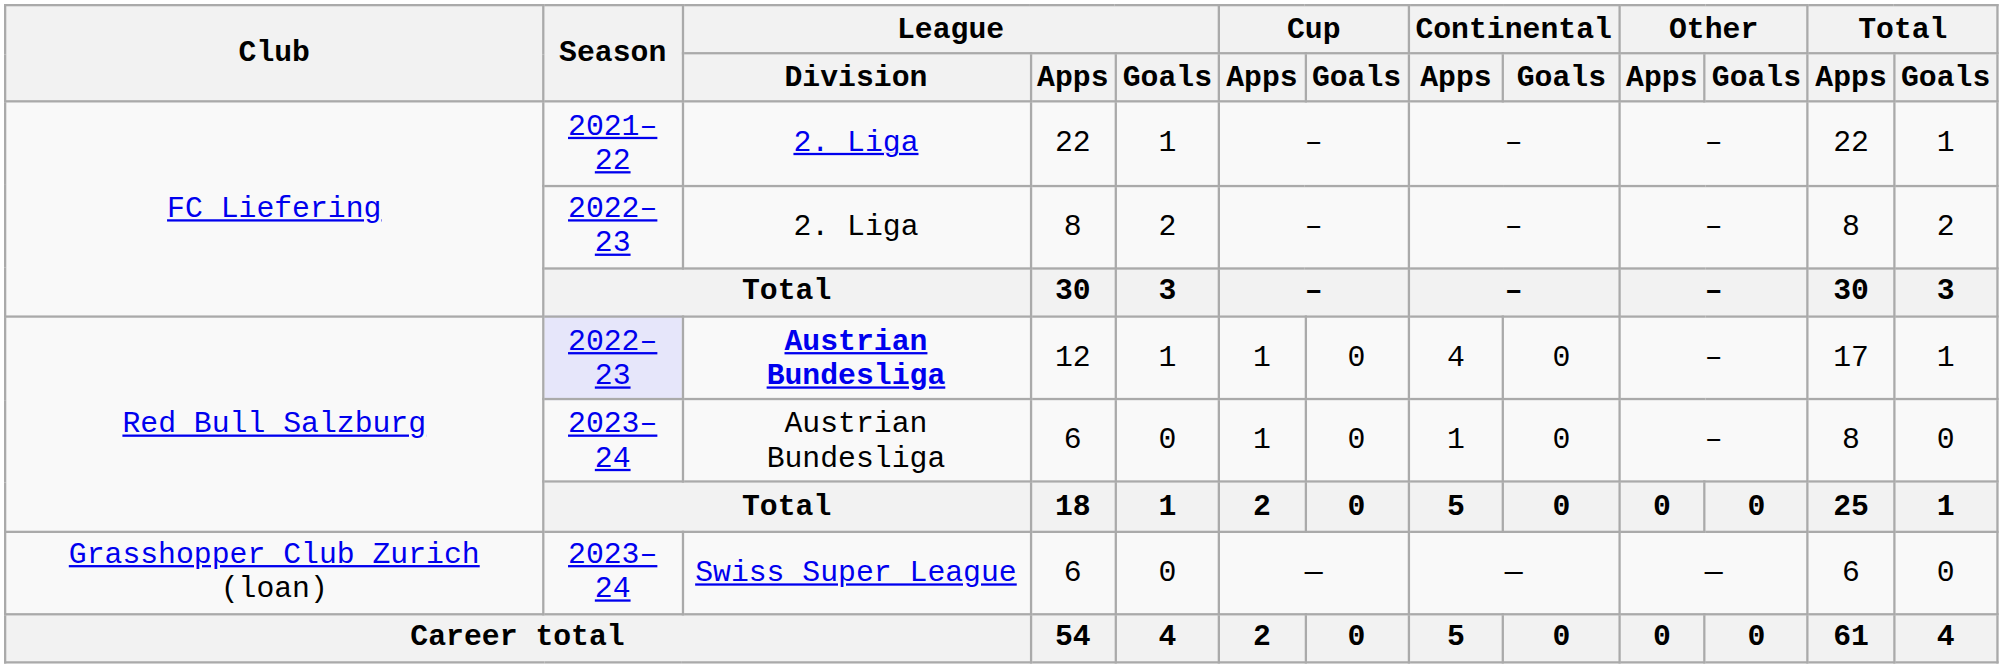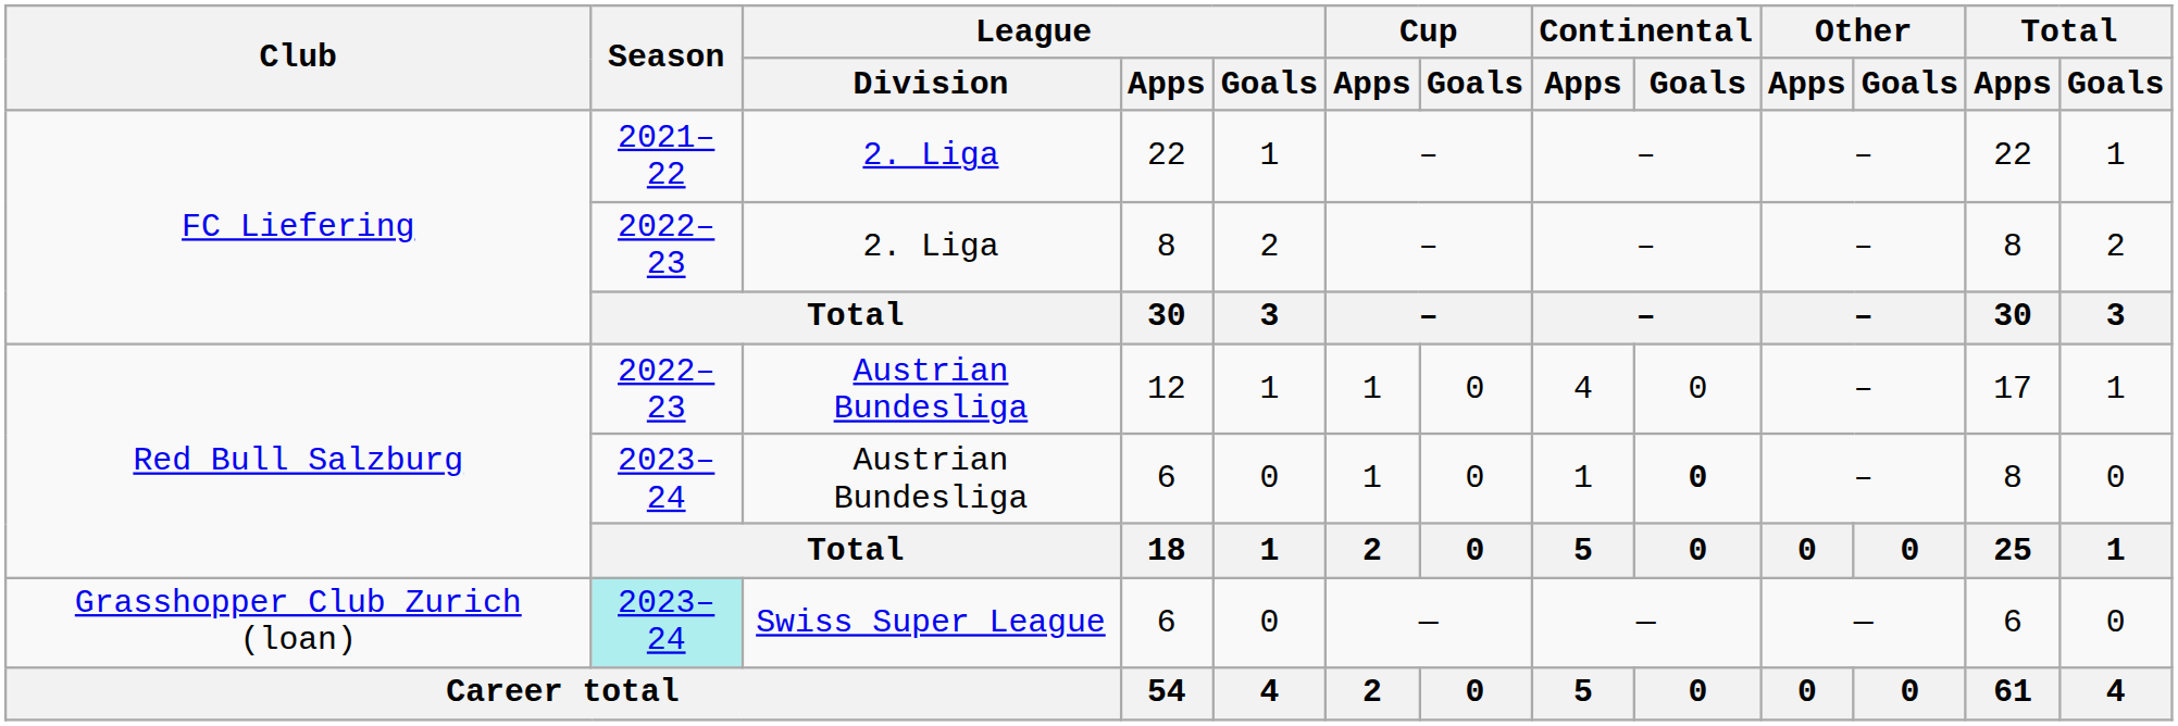12 | Season: lavender background -> no background
12 | League / Division: bold -> normal
Red Bull Salzburg / 6 | Continental / Goals: normal -> bold
Grasshopper Club Zurich (loan) / 6 | Season: no background -> paleturquoise background
